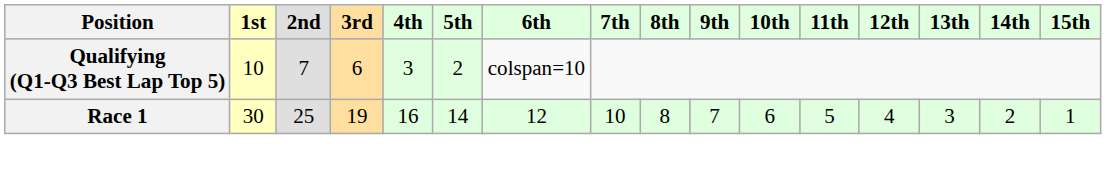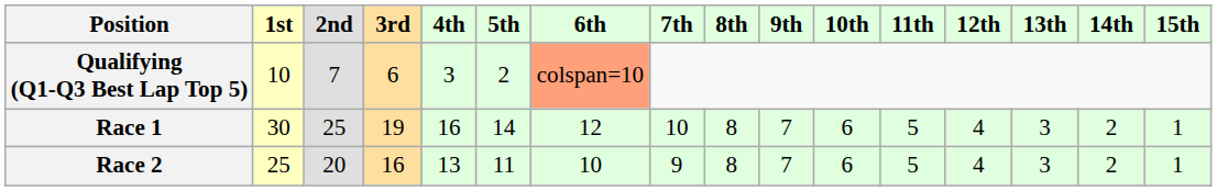Qualifying (Q1-Q3 Best Lap Top 5) | 6th: no background -> lightsalmon background
+ row: Race 2 | 25 | 20 | 16 | 13 | 11 | 10 | 9 | 8 | 7 | 6 | 5 | 4 | 3 | 2 | 1
